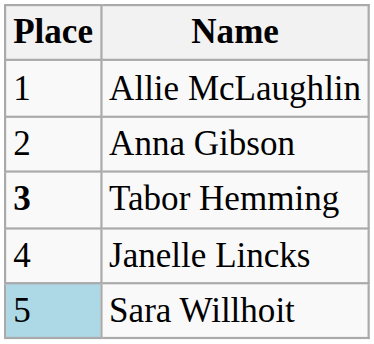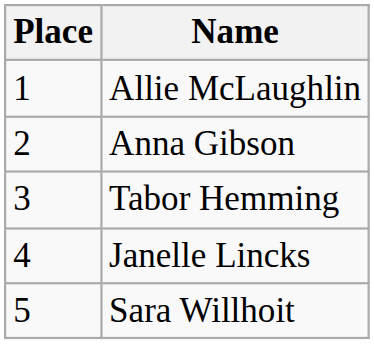Tabor Hemming | Place: bold -> normal
Sara Willhoit | Place: lightblue background -> no background
